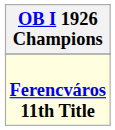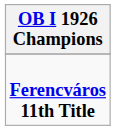row 2 | column 1: lightyellow background -> no background
